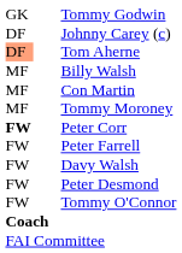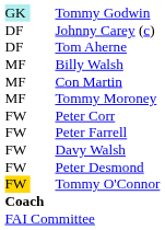Tommy Godwin | column 1: no background -> paleturquoise background
Tom Aherne | column 1: lightsalmon background -> no background
Peter Corr | column 1: bold -> normal
Tommy O'Connor | column 1: no background -> gold background
